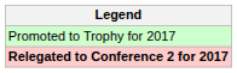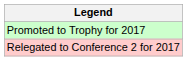row 3 | column 1: bold -> normal
